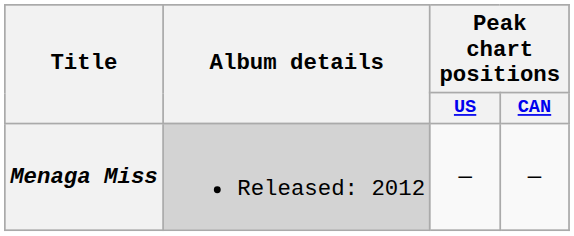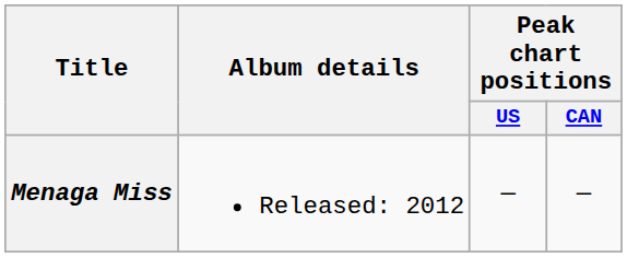Menaga Miss | Album details: lightgrey background -> no background
